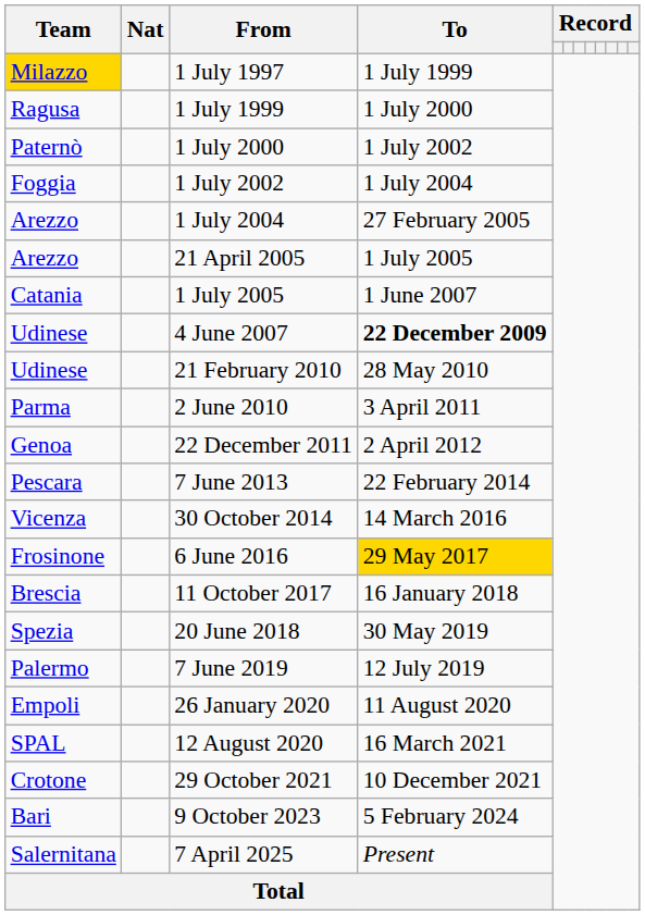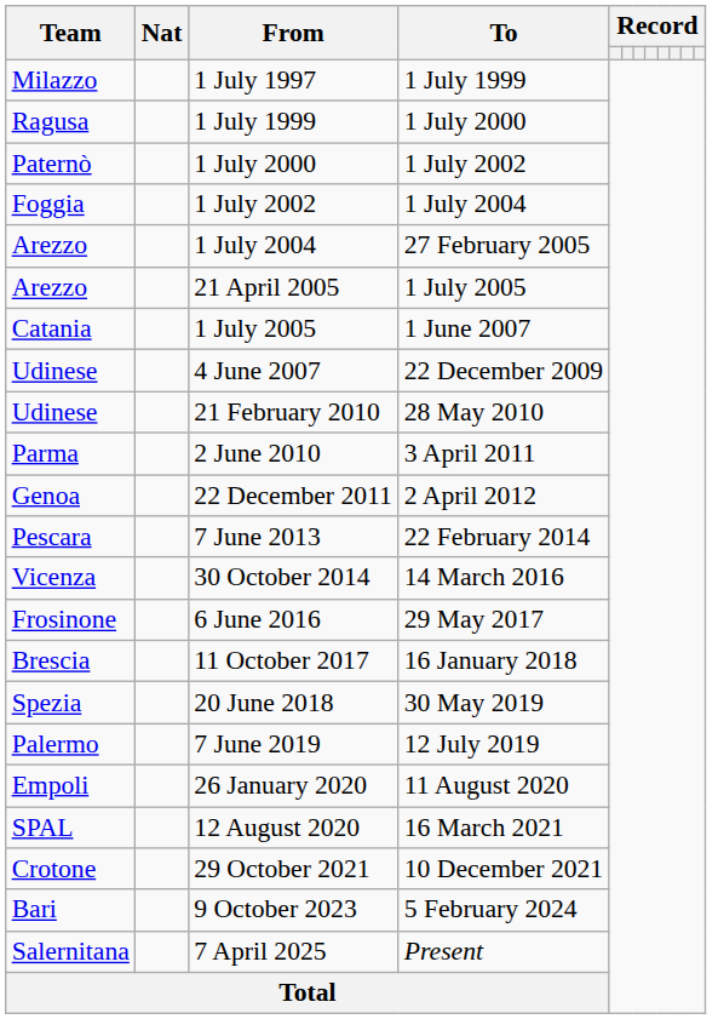1 July 1997 | Team: gold background -> no background
4 June 2007 | To: bold -> normal
6 June 2016 | To: gold background -> no background
